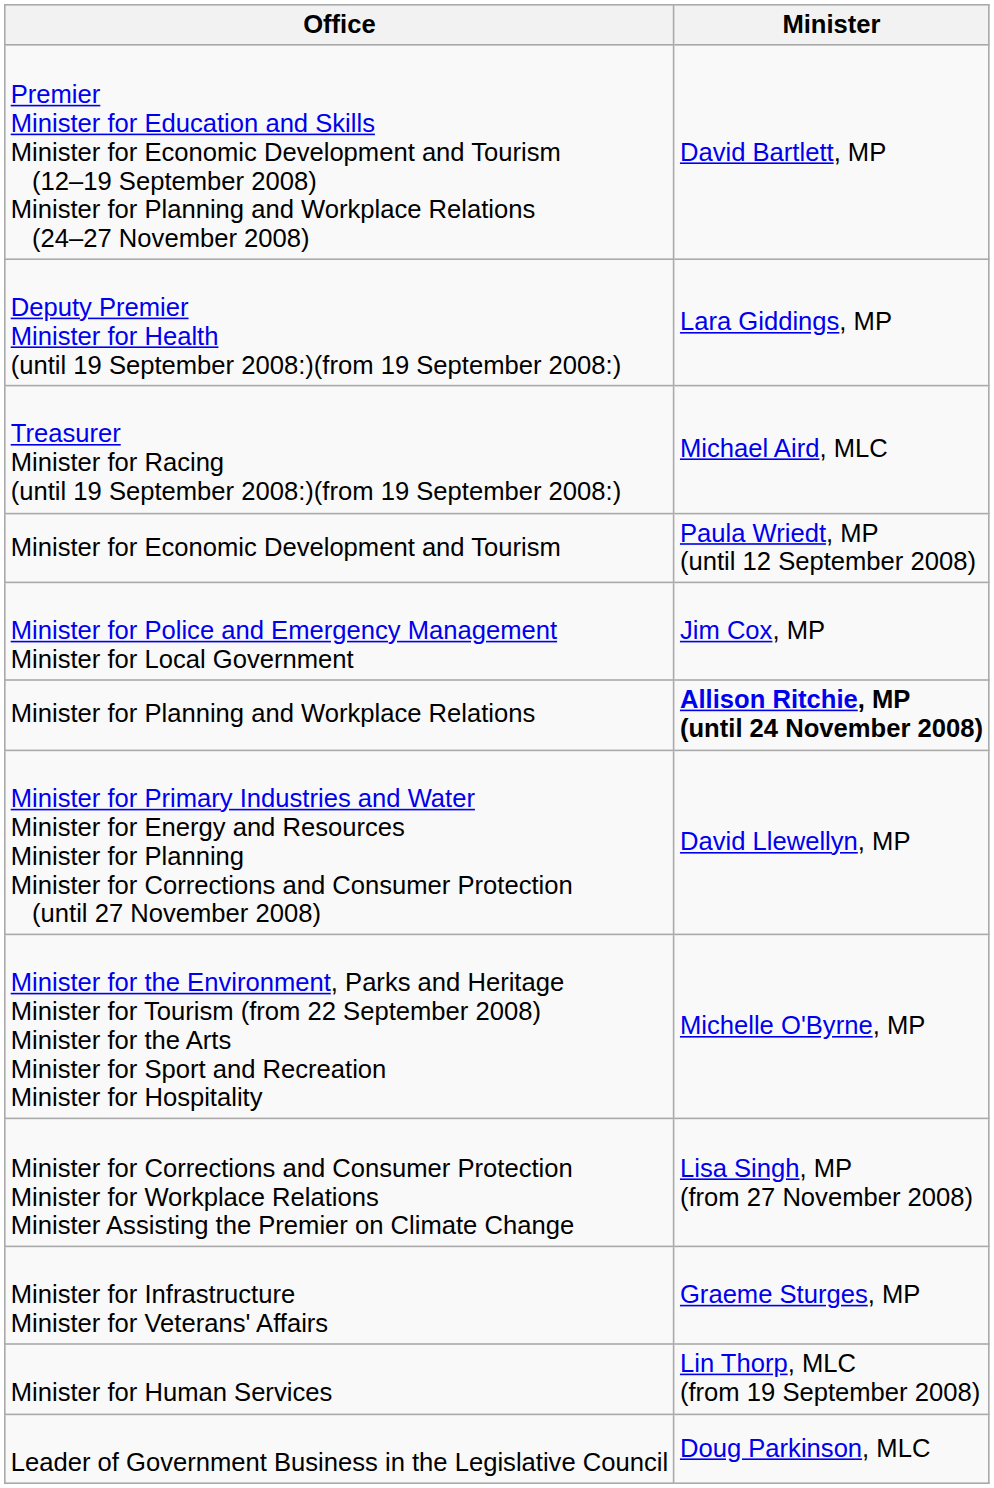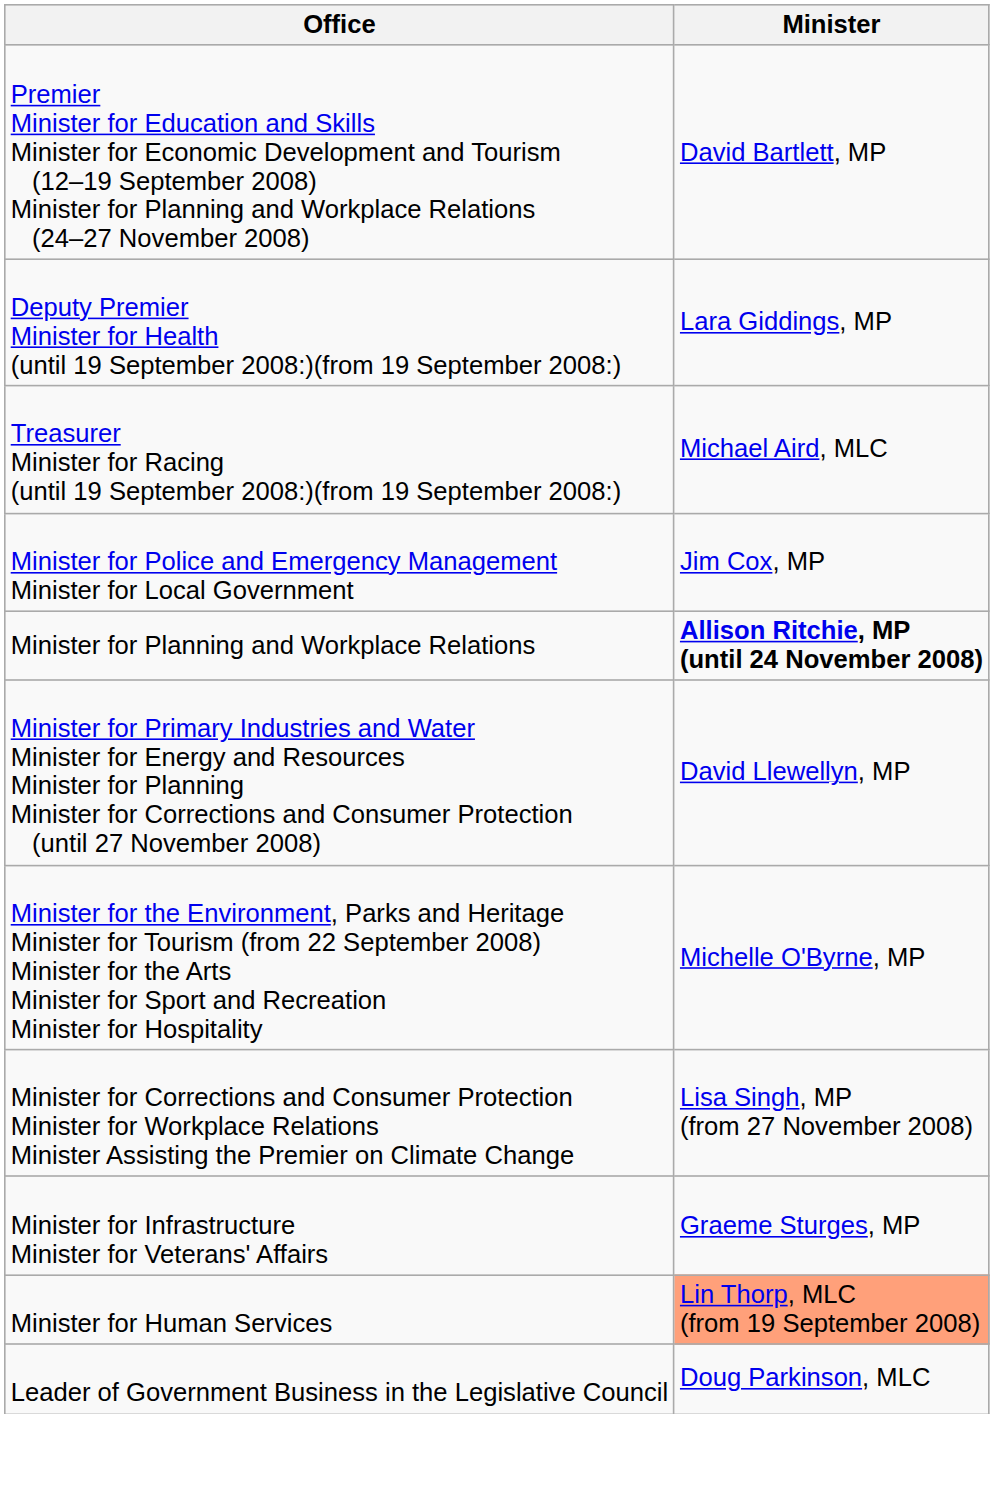- row: Minister for Economic Development and Tourism | Paula Wriedt, MP (until 12 September 2008)
Minister for Human Services | Minister: no background -> lightsalmon background
